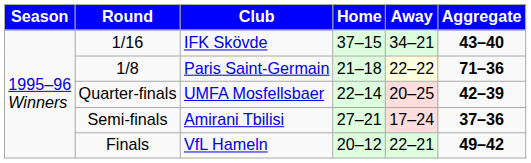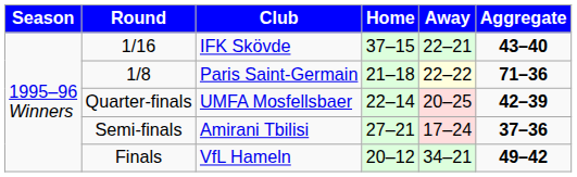1/16 | Away: 34–21 -> 22–21
Finals | Away: 22–21 -> 34–21
